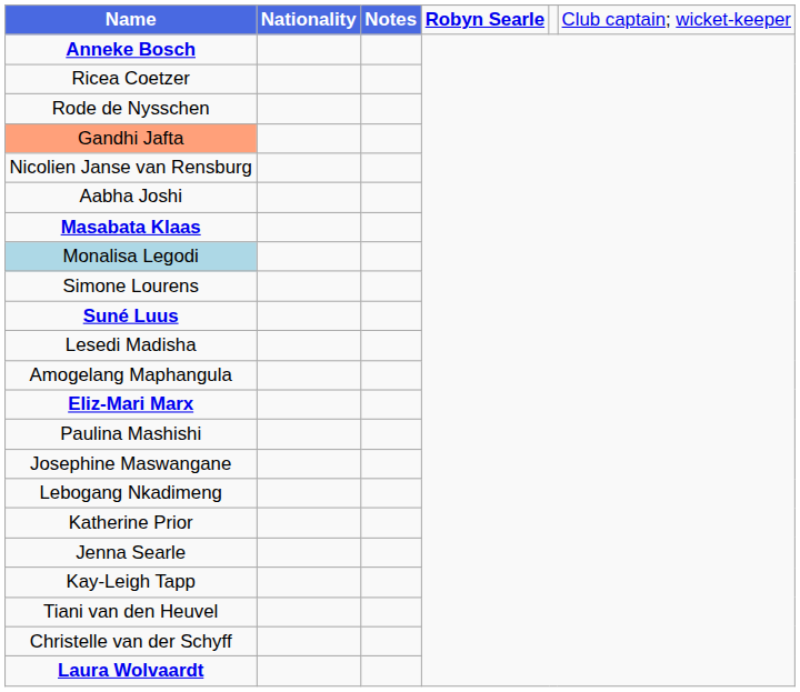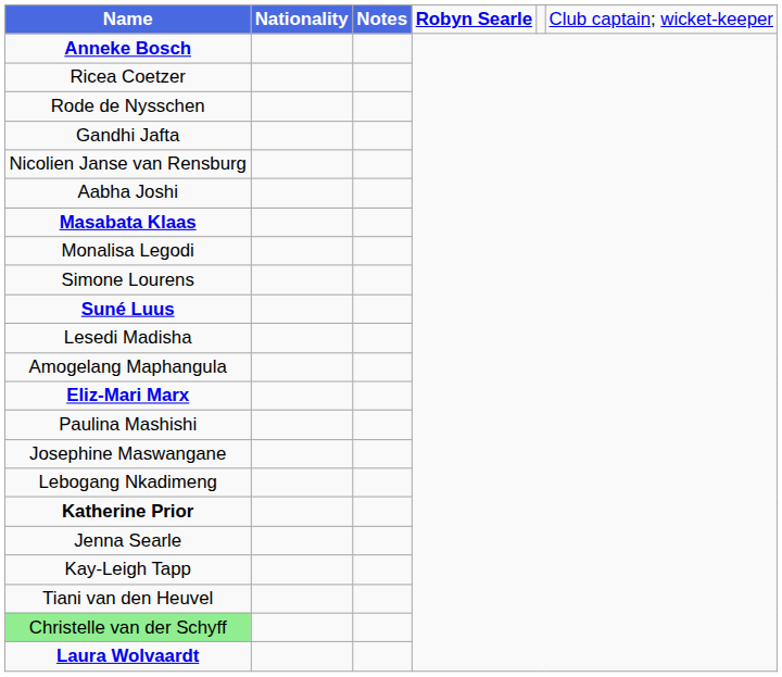Gandhi Jafta | Name: lightsalmon background -> no background
Monalisa Legodi | Name: lightblue background -> no background
Katherine Prior | Name: normal -> bold
Christelle van der Schyff | Name: no background -> lightgreen background
